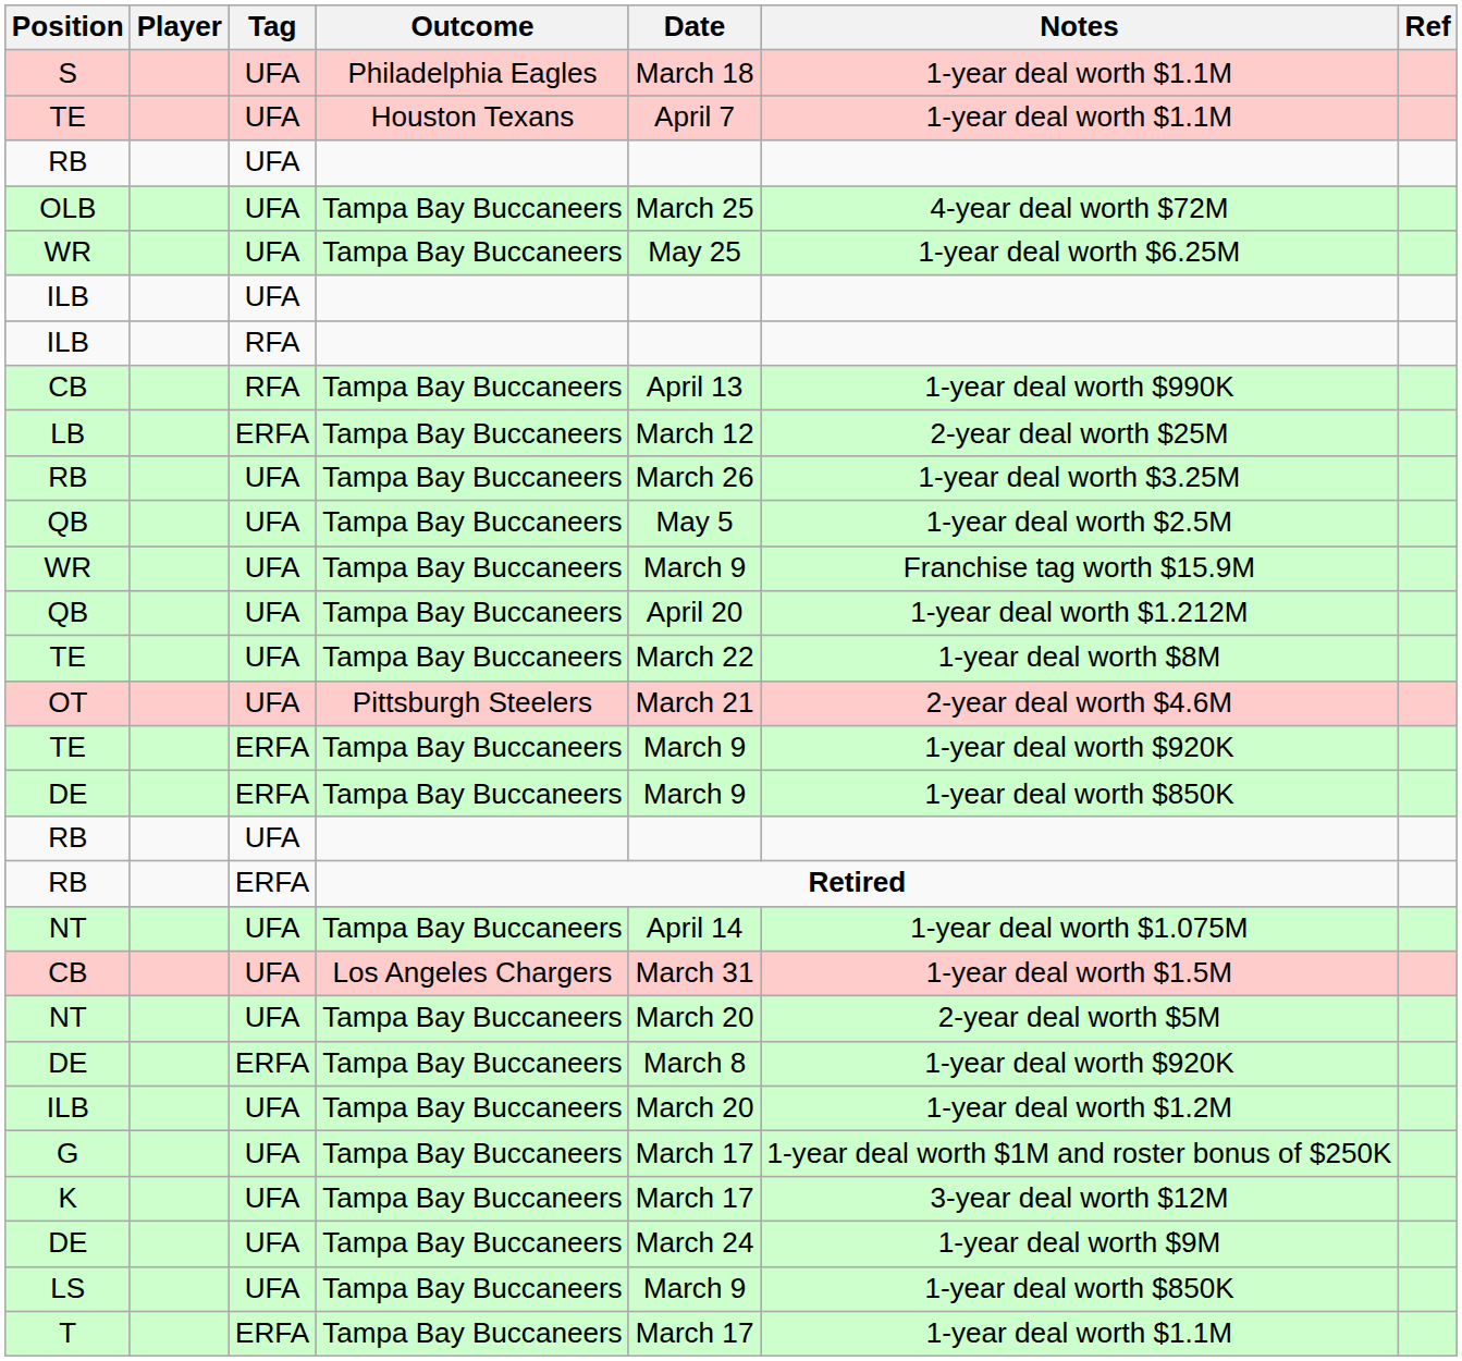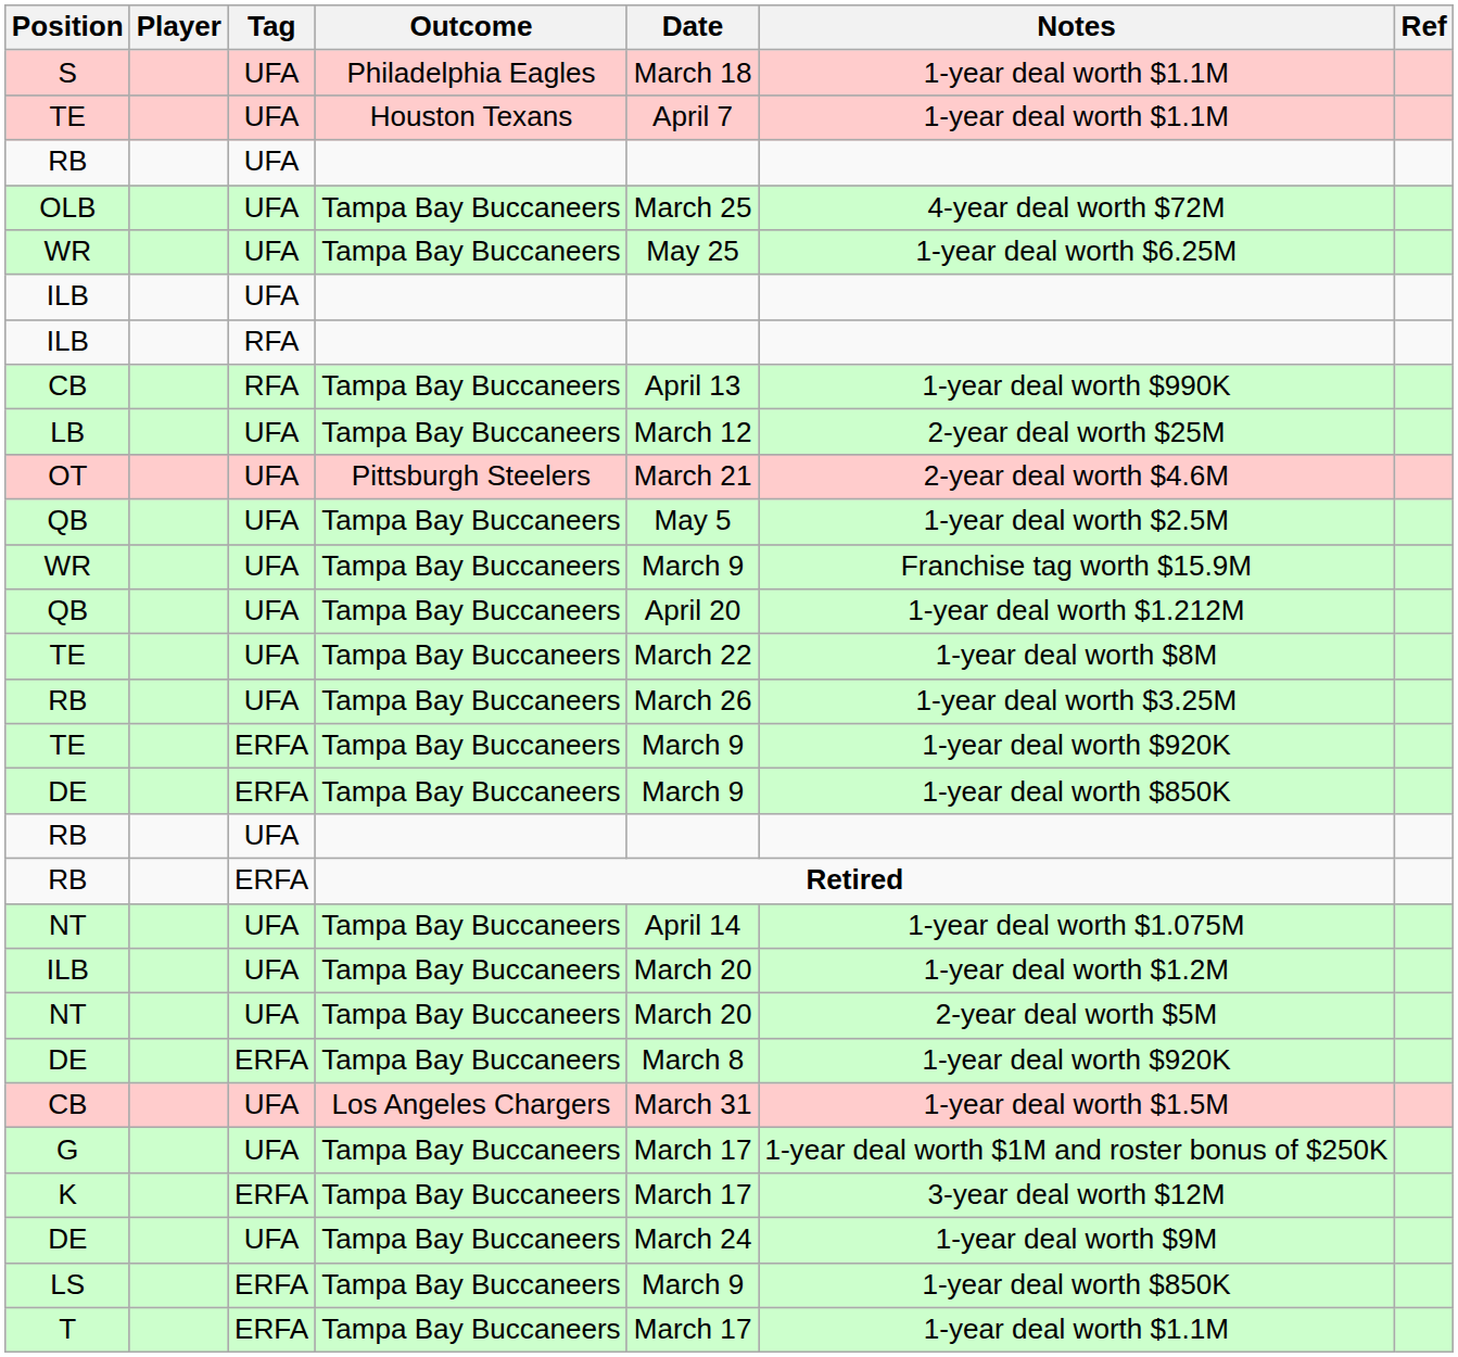LB | Tag: ERFA -> UFA
rows swapped: RB / Tampa Bay Buccaneers <-> OT
rows swapped: ILB / Tampa Bay Buccaneers <-> CB / Los Angeles Chargers
K | Tag: UFA -> ERFA
LS | Tag: UFA -> ERFA
